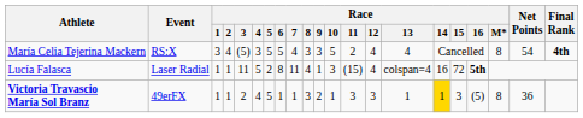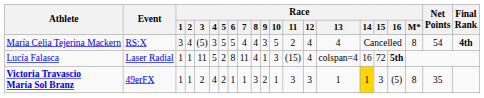María Celia Tejerina Mackern | Race / 8: 3 -> 4
Victoria Travascio María Sol Branz | Race / 5: 5 -> 2
Victoria Travascio María Sol Branz | Net Points: 36 -> 35
